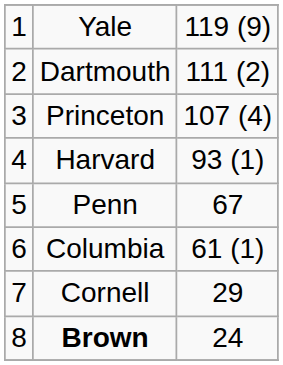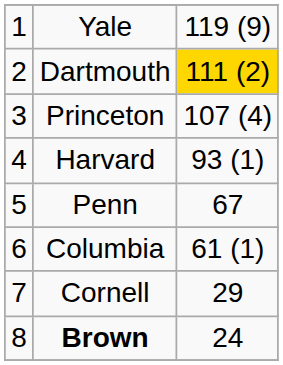Dartmouth | column 3: no background -> gold background
